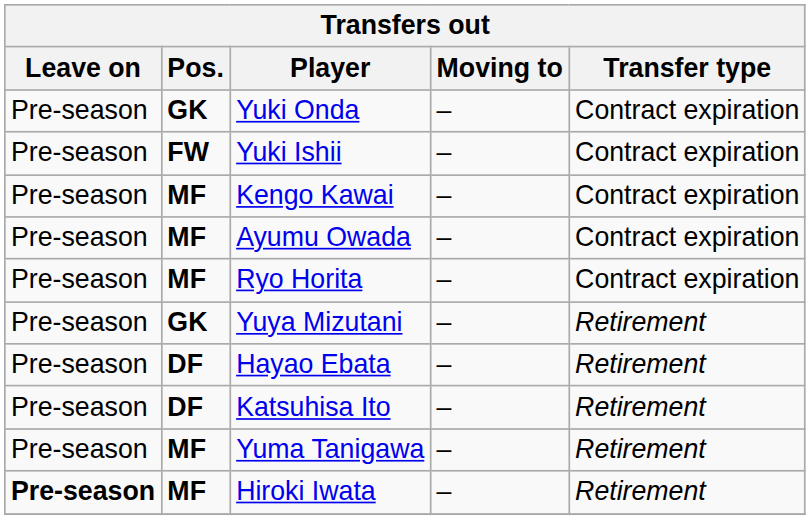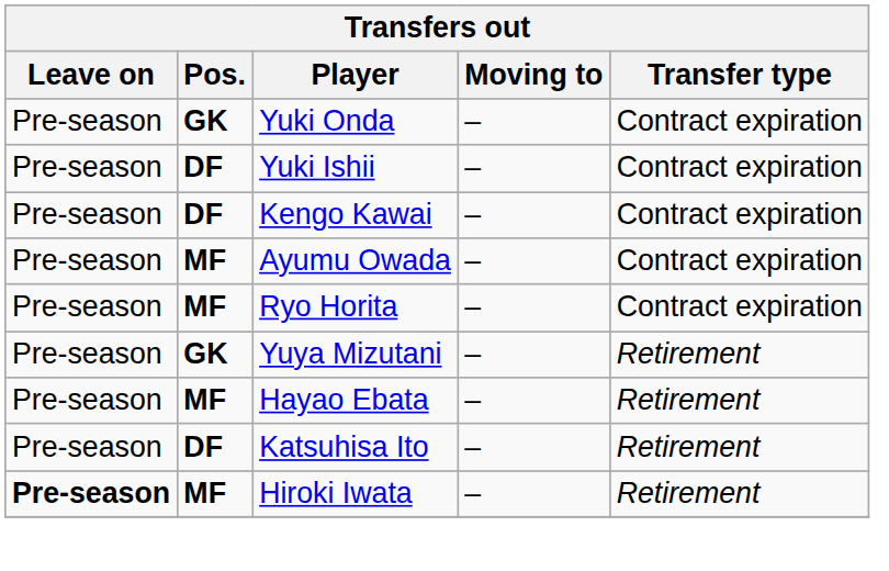Yuki Ishii | Pos.: FW -> DF
Kengo Kawai | Pos.: MF -> DF
Hayao Ebata | Pos.: DF -> MF
- row: Pre-season | MF | Yuma Tanigawa | – | Retirement
